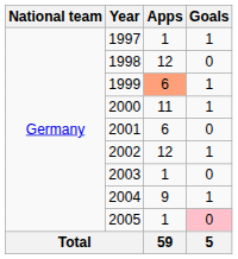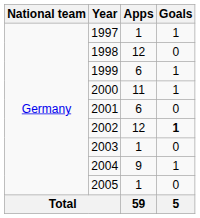1999 | Apps: lightsalmon background -> no background
2002 | Goals: normal -> bold
2005 | Goals: pink background -> no background
